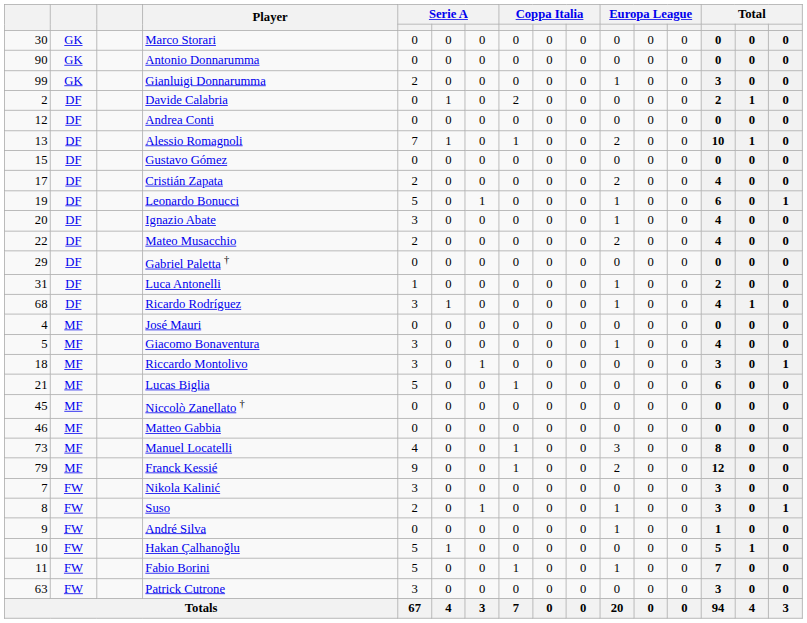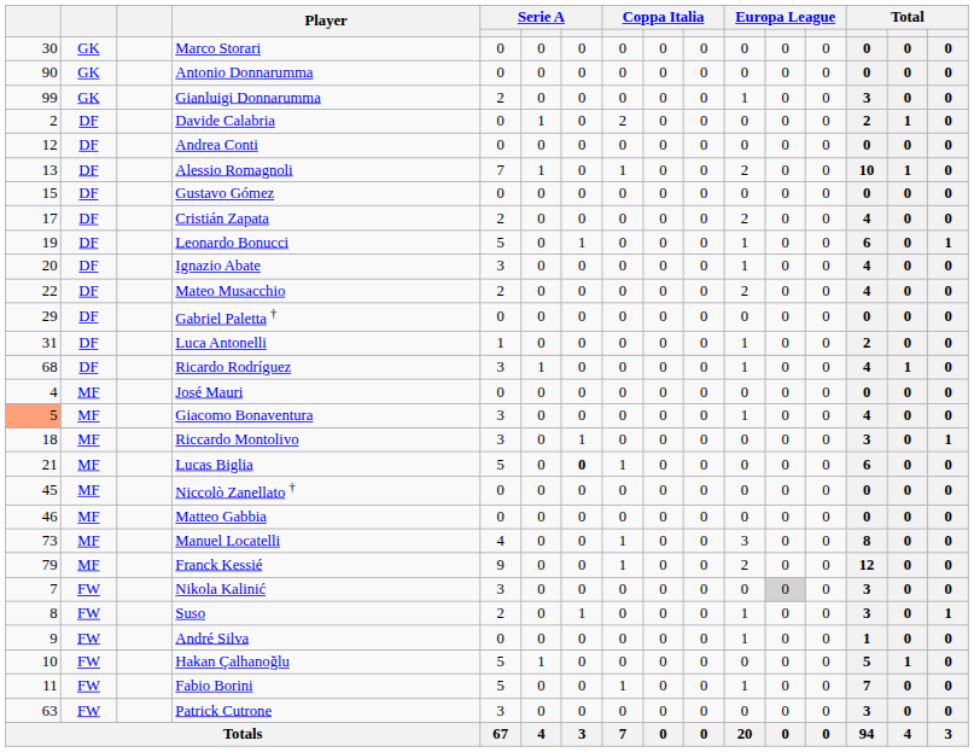Giacomo Bonaventura | column 1: no background -> lightsalmon background
Lucas Biglia | column 7: normal -> bold
Nikola Kalinić | column 12: no background -> lightgrey background
